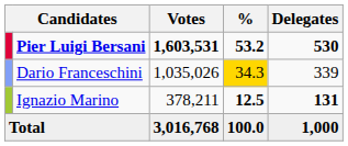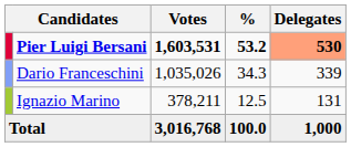Pier Luigi Bersani | Delegates: no background -> lightsalmon background
Dario Franceschini | %: gold background -> no background
Ignazio Marino | %: bold -> normal
Ignazio Marino | Delegates: bold -> normal
